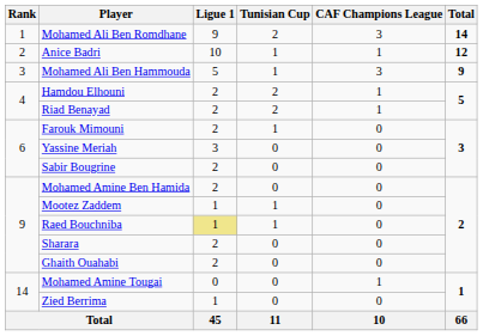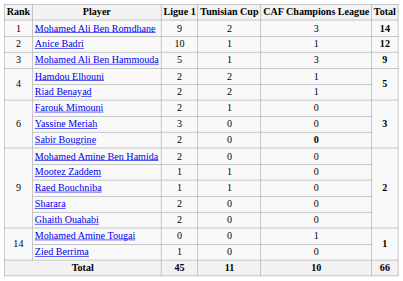Sabir Bougrine | CAF Champions League: normal -> bold
Raed Bouchniba | Ligue 1: khaki background -> no background
